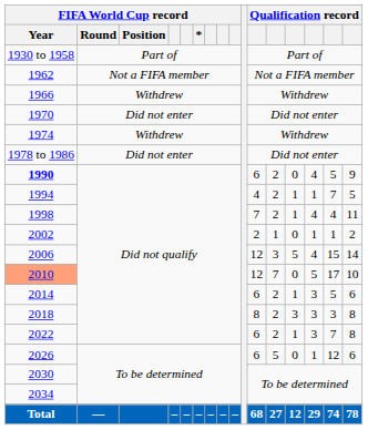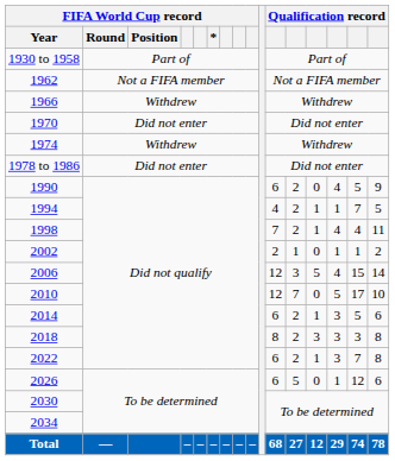1990 | FIFA World Cup record / Year: bold -> normal
2010 | FIFA World Cup record / Year: lightsalmon background -> no background
